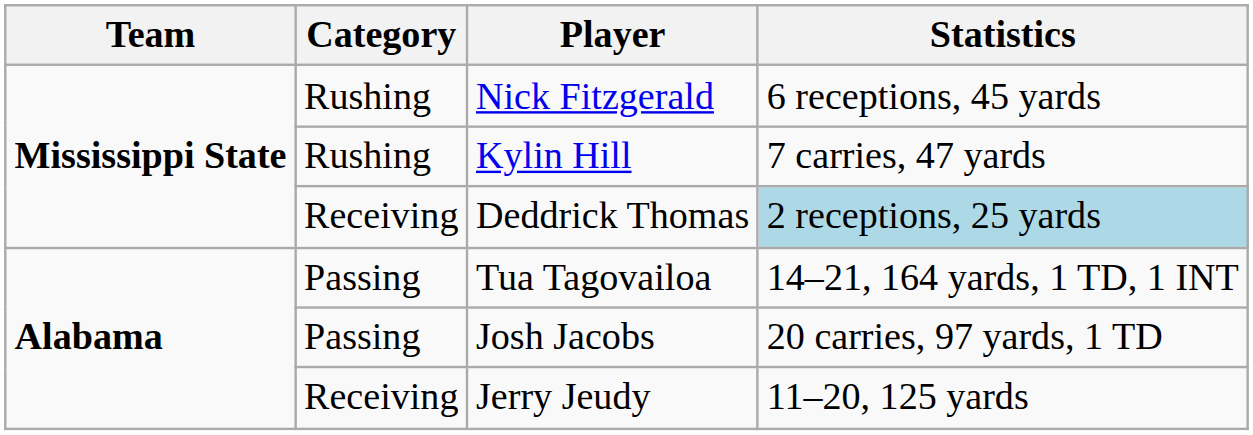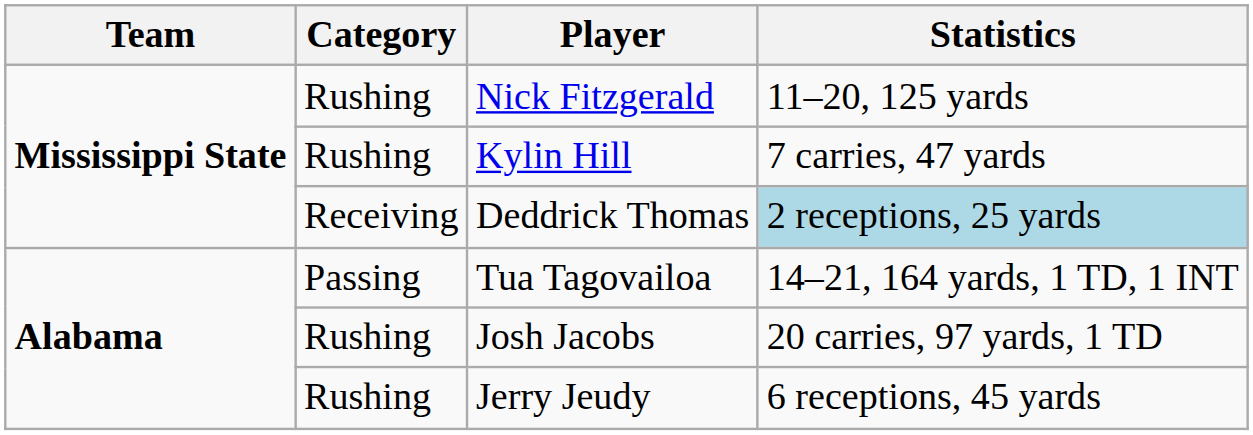Nick Fitzgerald | Statistics: 6 receptions, 45 yards -> 11–20, 125 yards
Josh Jacobs | Category: Passing -> Rushing
Jerry Jeudy | Category: Receiving -> Rushing
Jerry Jeudy | Statistics: 11–20, 125 yards -> 6 receptions, 45 yards
